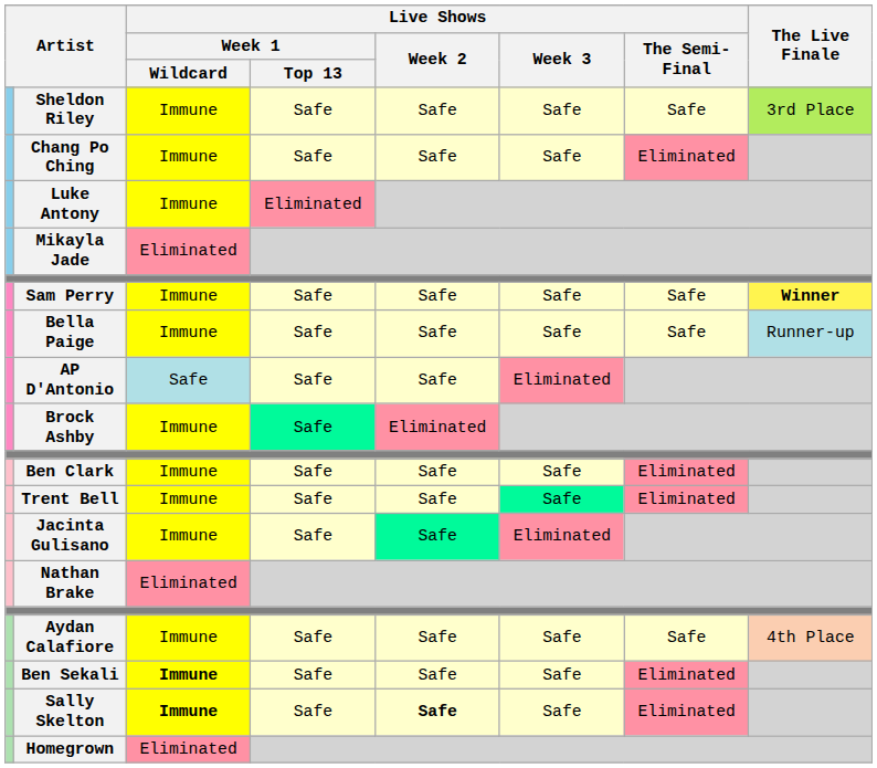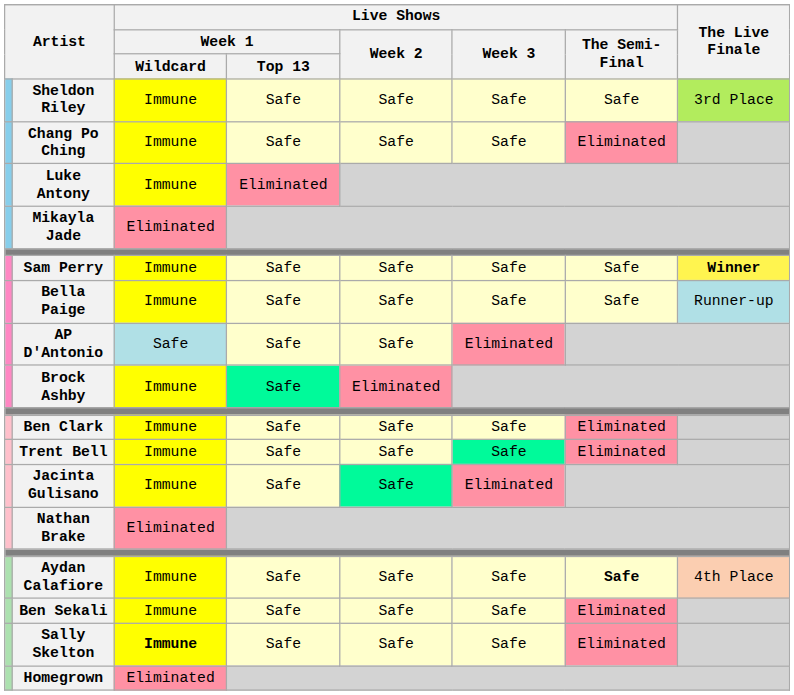Aydan Calafiore | Live Shows / The Semi-Final: normal -> bold
Ben Sekali | Live Shows / Week 1 / Wildcard: bold -> normal
Sally Skelton | Live Shows / Week 2: bold -> normal
